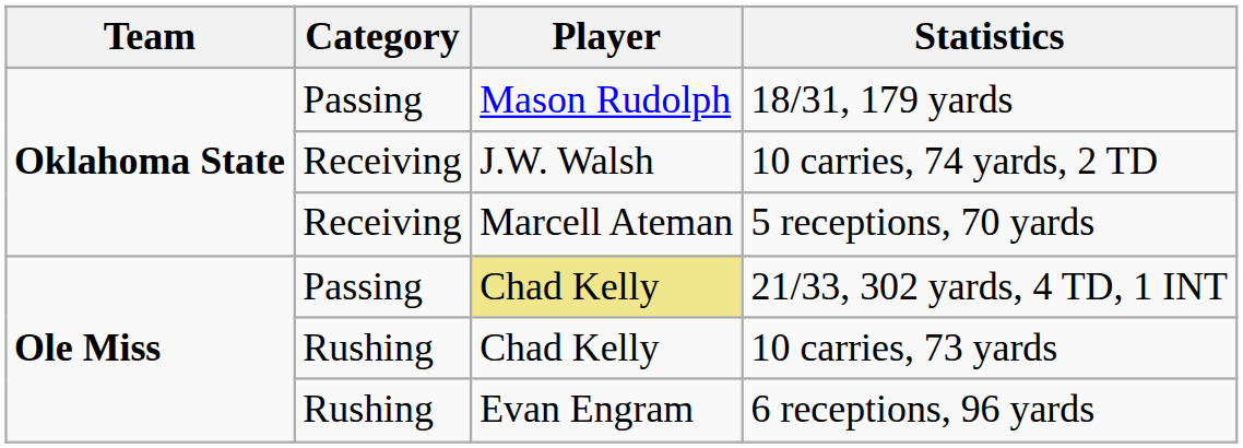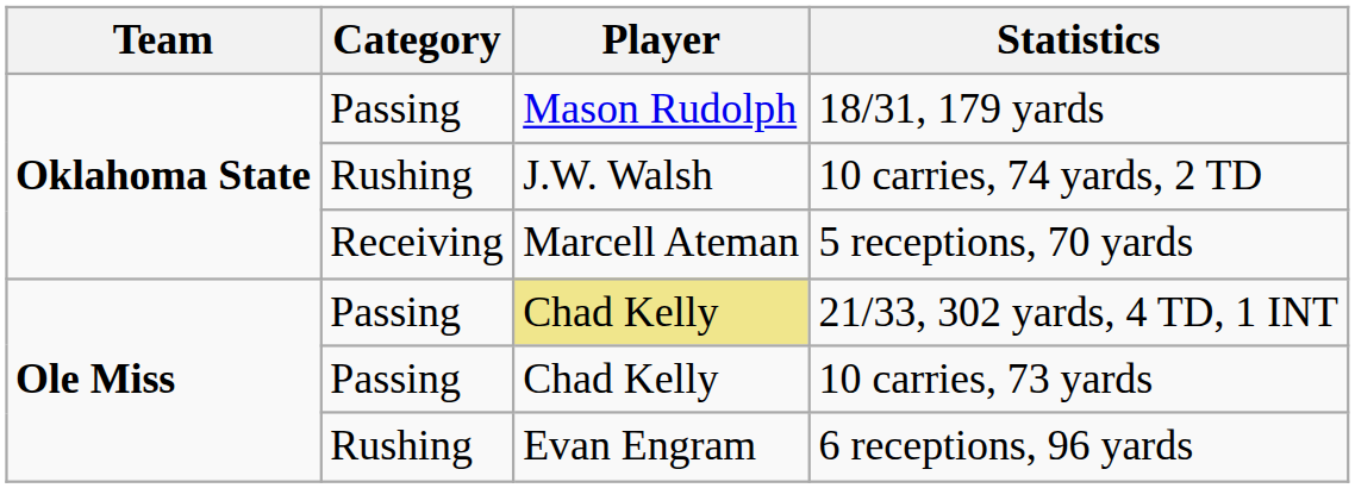10 carries, 74 yards, 2 TD | Category: Receiving -> Rushing
10 carries, 73 yards | Category: Rushing -> Passing
